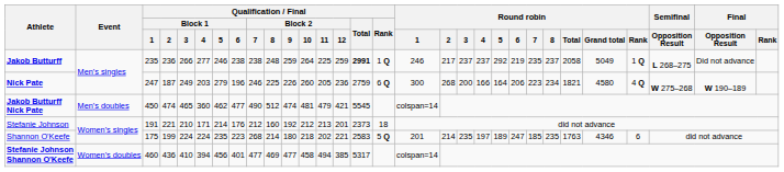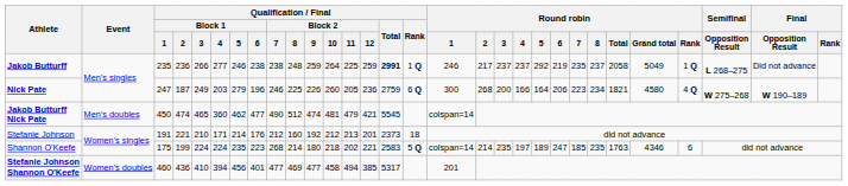Shannon O'Keefe | Round robin / 1: 201 -> colspan=14
Stefanie Johnson Shannon O'Keefe | Round robin / 1: colspan=14 -> 201
